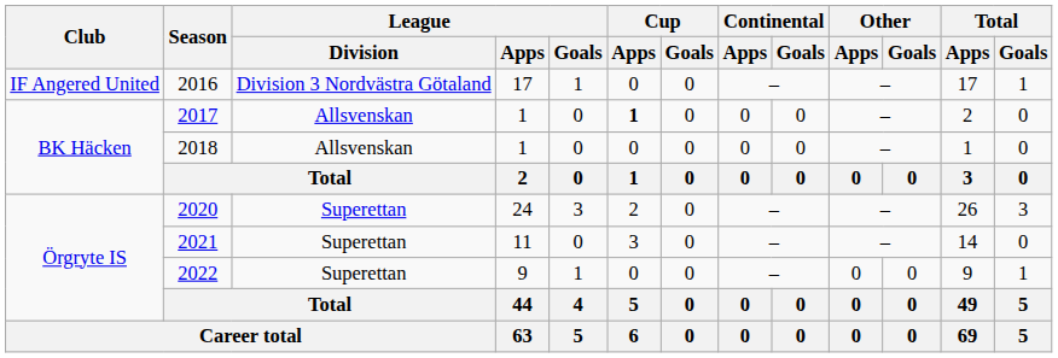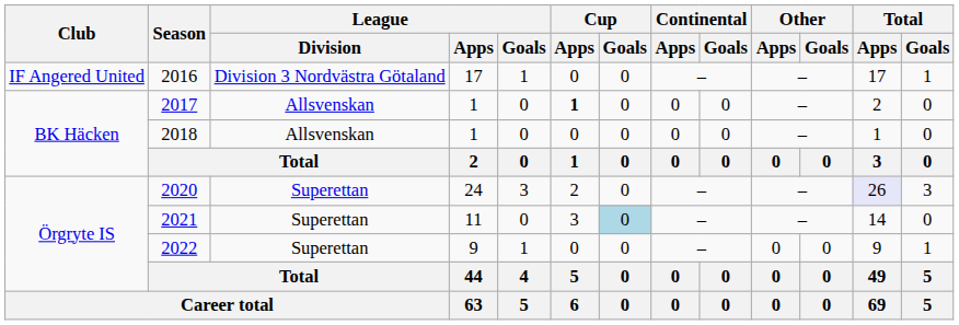2020 | Total / Apps: no background -> lavender background
2021 | Cup / Goals: no background -> lightblue background
